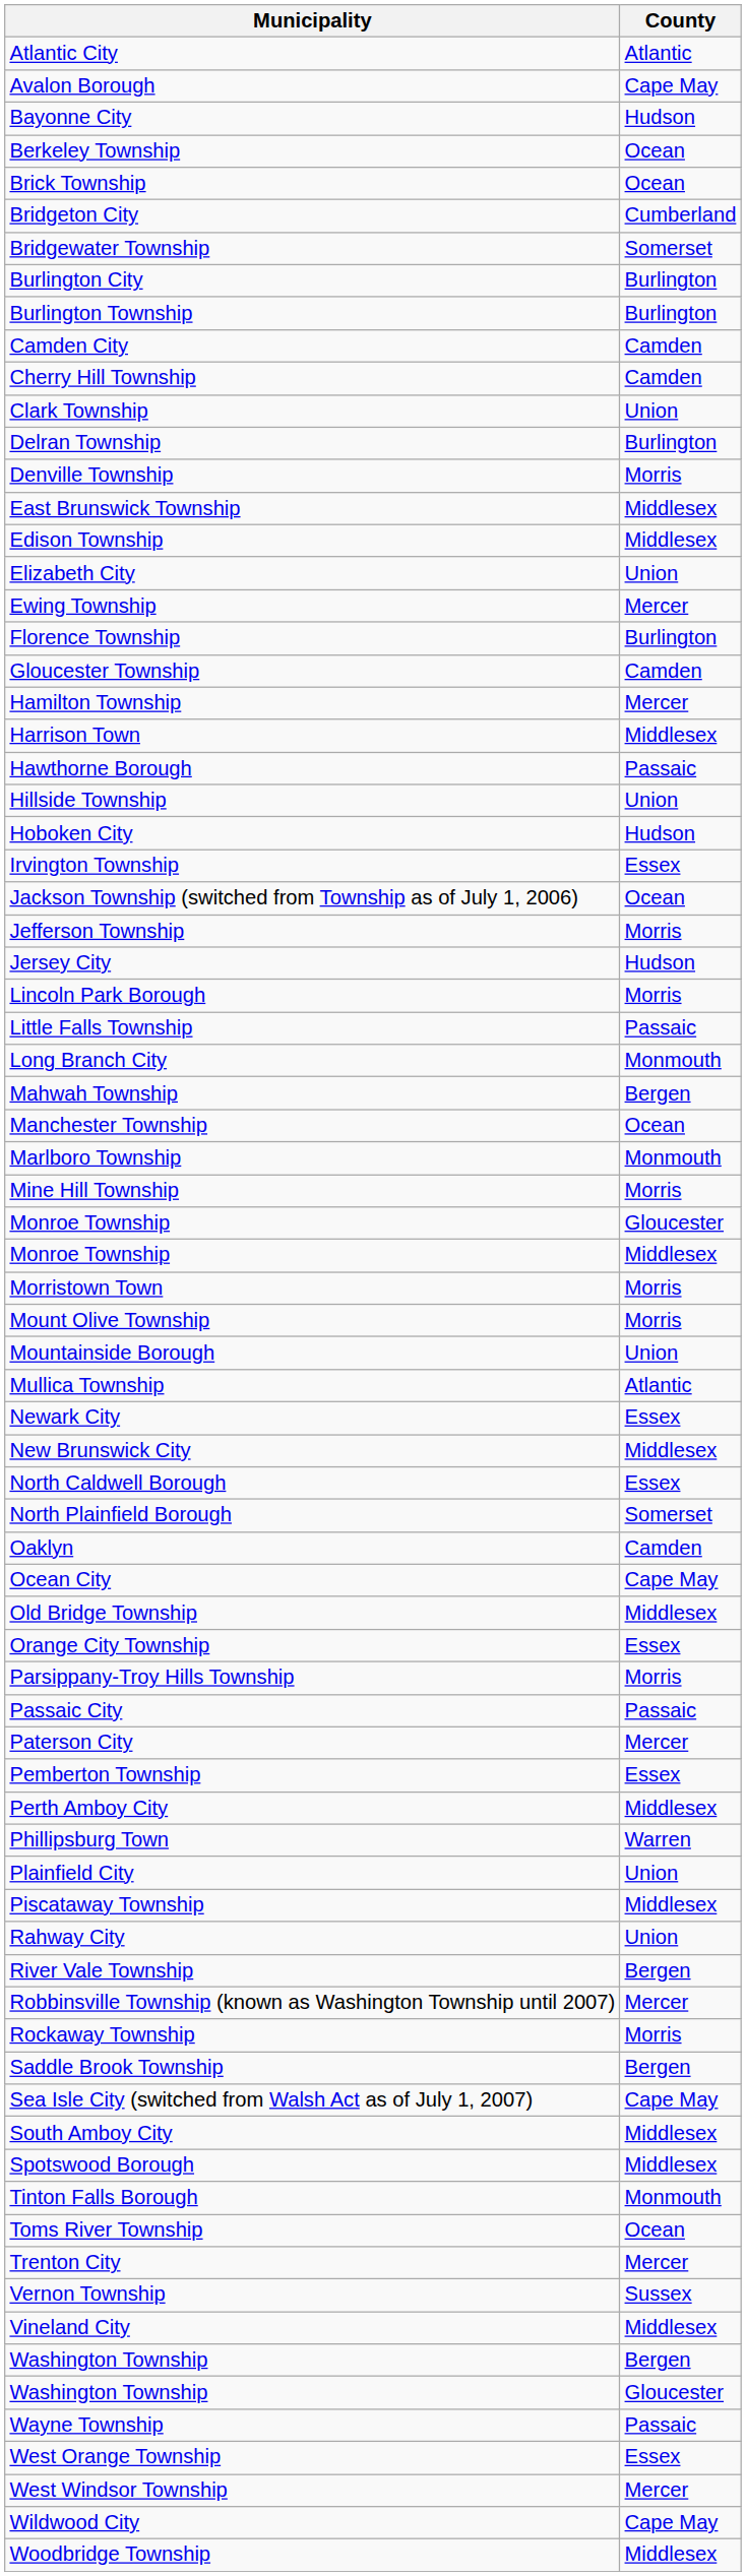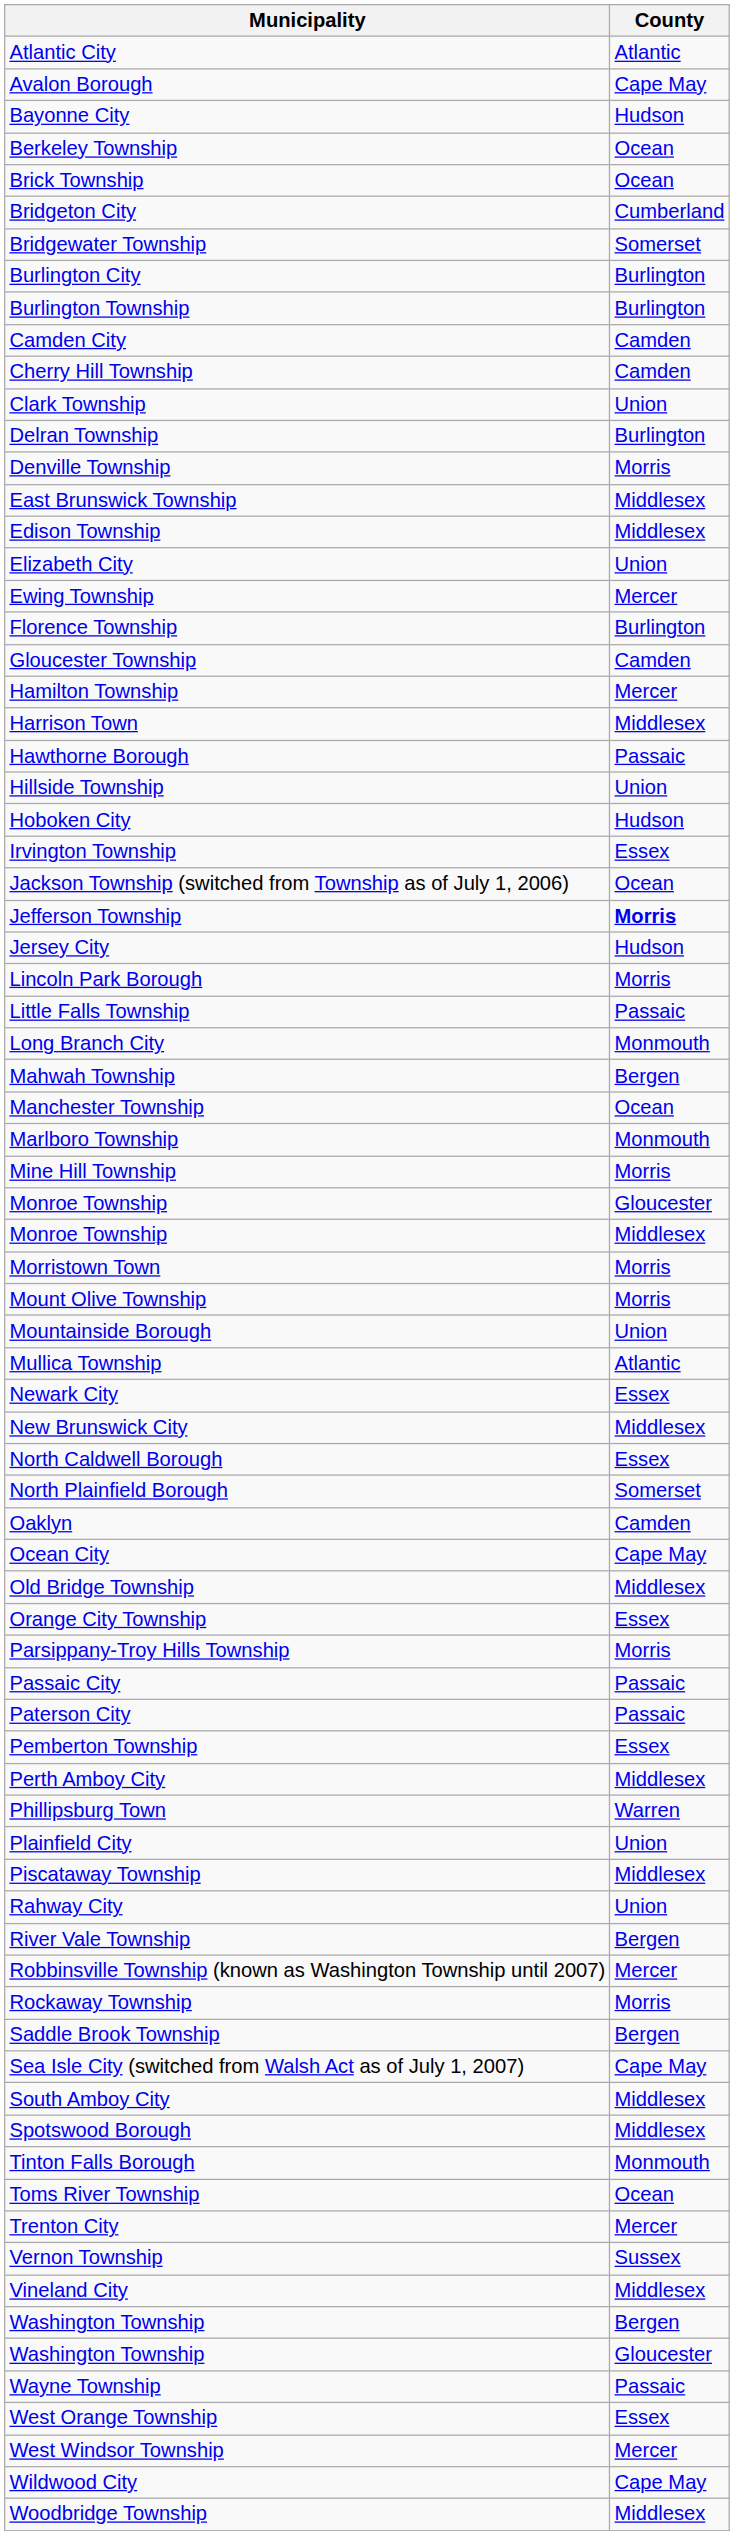row 29 | County: normal -> bold
row 54 | County: Mercer -> Passaic
